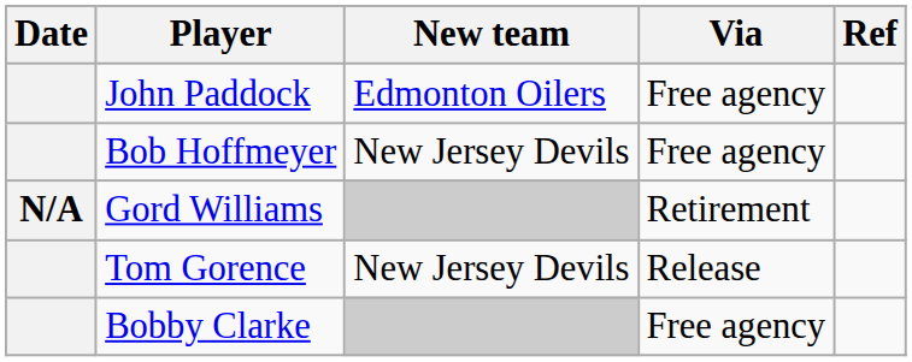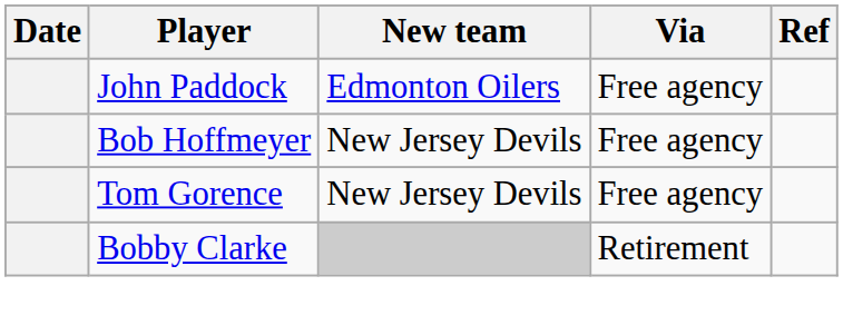- row: N/A | Gord Williams | Retirement
Tom Gorence | Via: Release -> Free agency
Bobby Clarke | Via: Free agency -> Retirement
